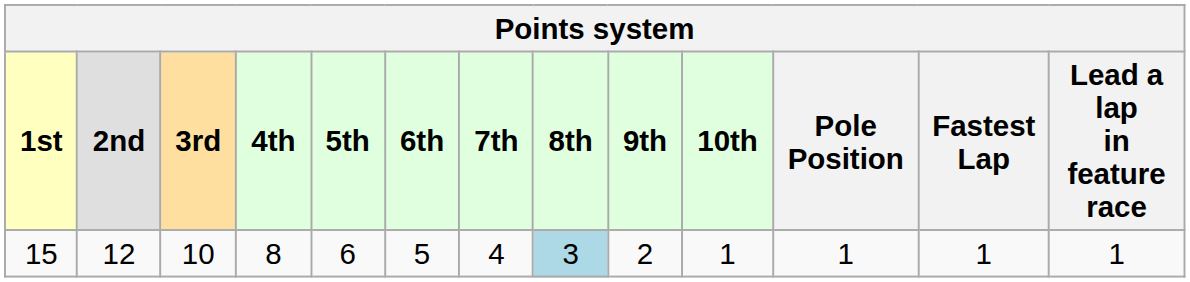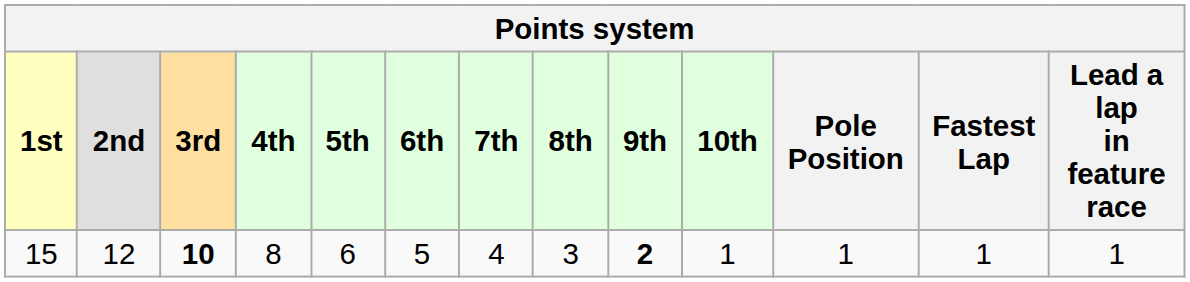15 | 3rd: normal -> bold
15 | 8th: lightblue background -> no background
15 | 9th: normal -> bold
